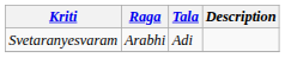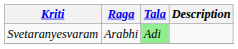Svetaranyesvaram | Tala: no background -> lightgreen background
